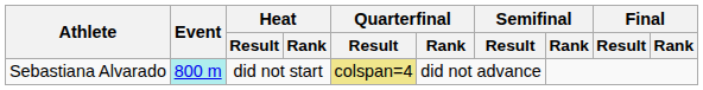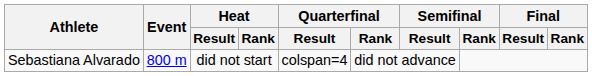Sebastiana Alvarado | Event: paleturquoise background -> no background
Sebastiana Alvarado | Quarterfinal / Result: khaki background -> no background
